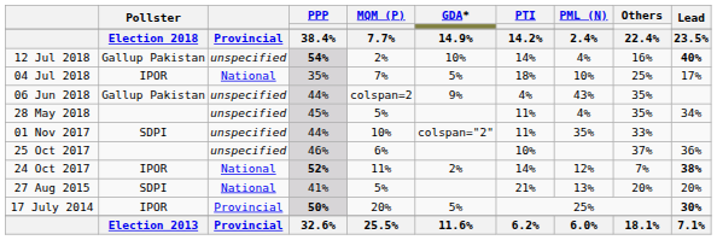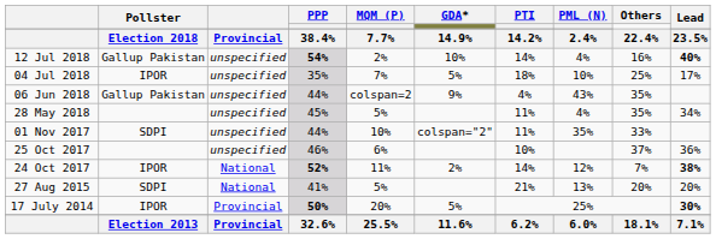04 Jul 2018 | column 3: National -> unspecified
